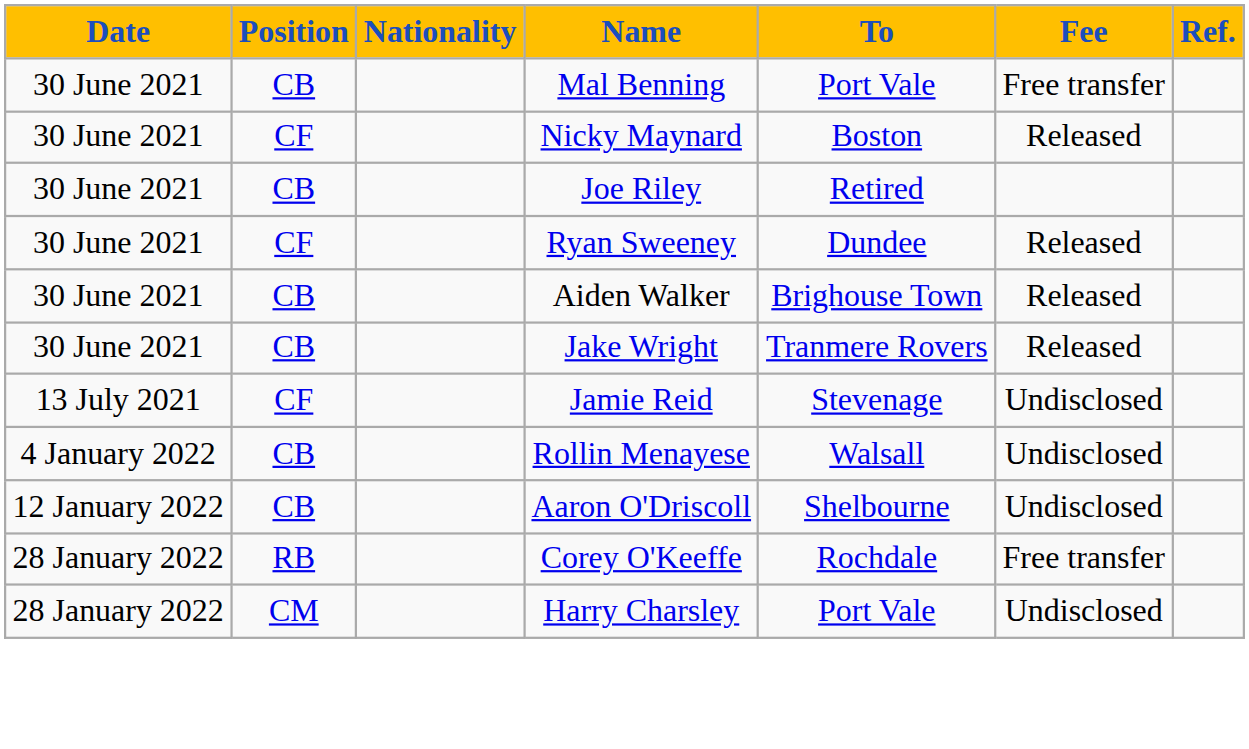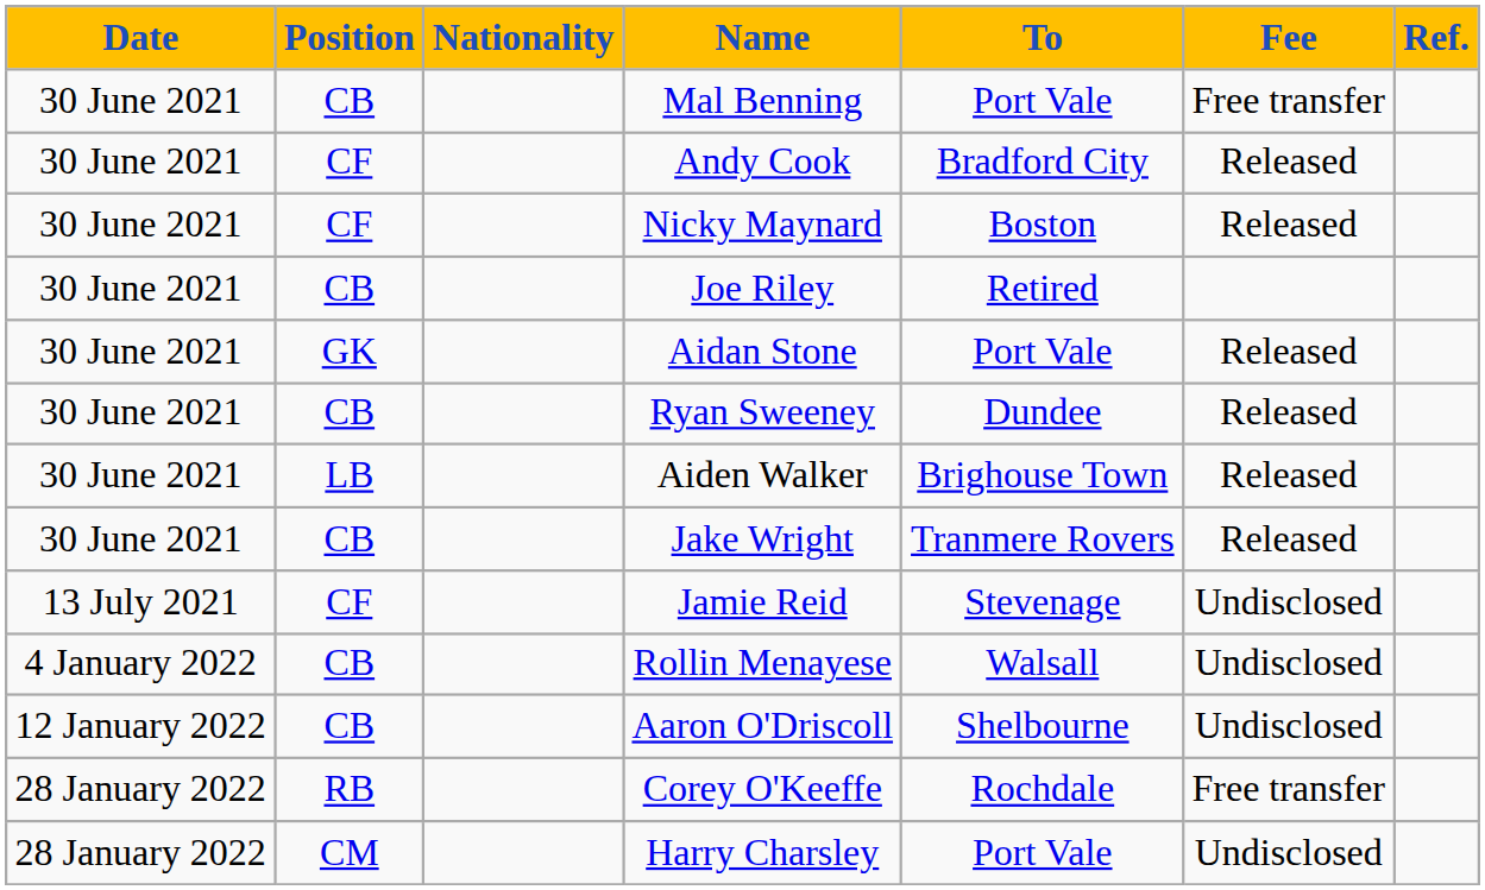+ row: 30 June 2021 | CF | Andy Cook | Bradford City | Released
+ row: 30 June 2021 | GK | Aidan Stone | Port Vale | Released
Ryan Sweeney | Position: CF -> CB
Aiden Walker | Position: CB -> LB
